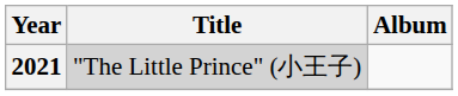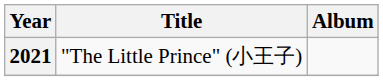2021 | Title: lightgrey background -> no background
